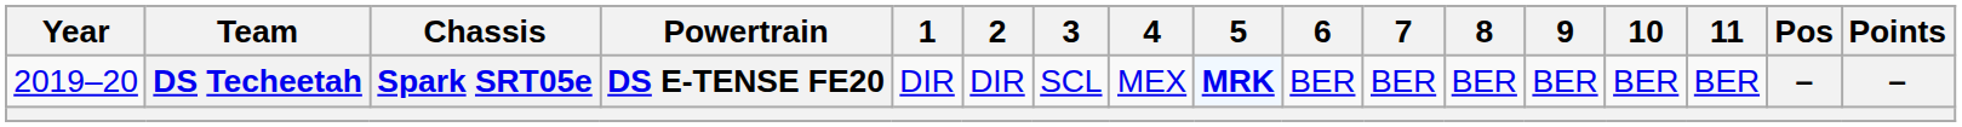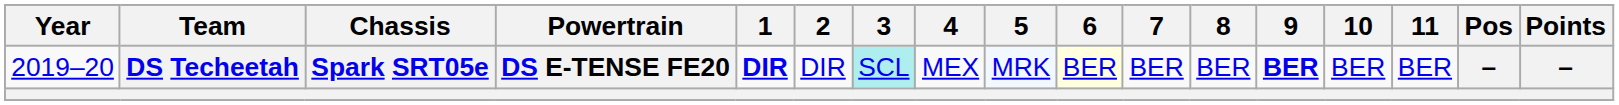DS Techeetah | 1: normal -> bold
DS Techeetah | 3: no background -> paleturquoise background
DS Techeetah | 5: bold -> normal
DS Techeetah | 6: no background -> lightyellow background
DS Techeetah | 9: normal -> bold
